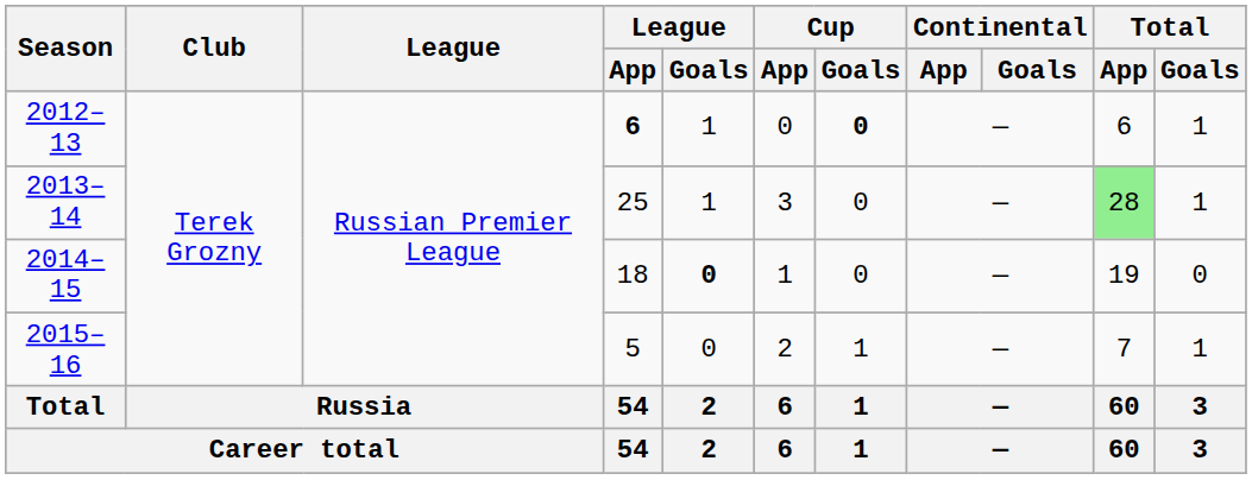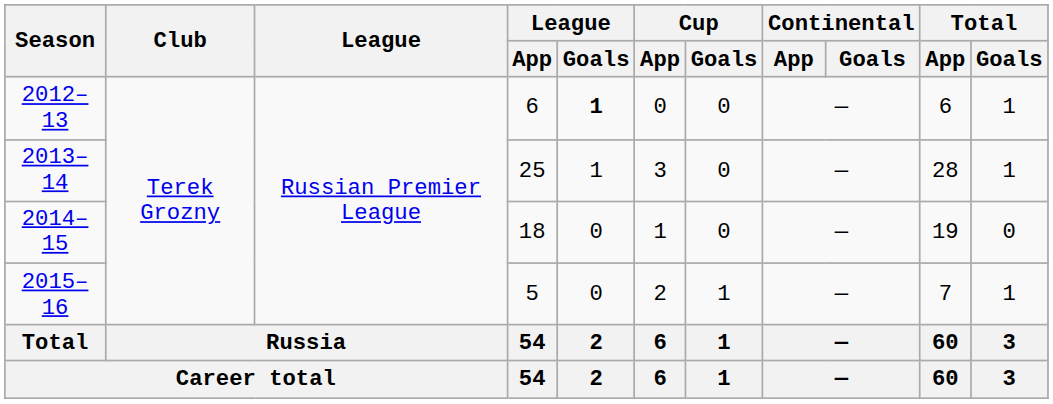2012–13 | League / App: bold -> normal
2012–13 | League / Goals: normal -> bold
2012–13 | Cup / Goals: bold -> normal
2013–14 | Total / App: lightgreen background -> no background
2014–15 | League / Goals: bold -> normal
